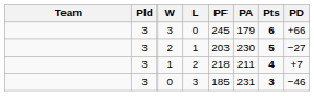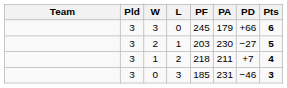columns swapped: PD <-> Pts
